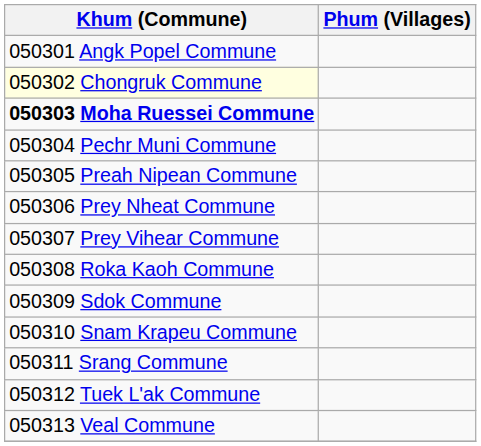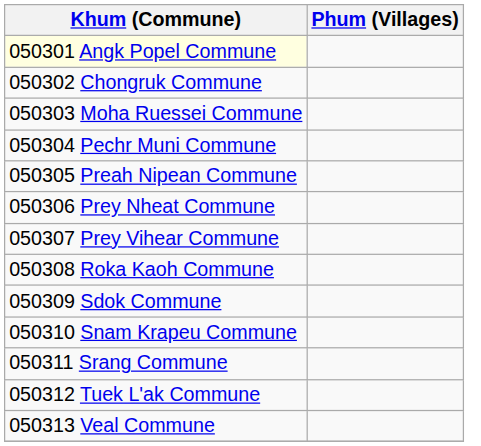050301 Angk Popel Commune | Khum (Commune): no background -> lightyellow background
050302 Chongruk Commune | Khum (Commune): lightyellow background -> no background
050303 Moha Ruessei Commune | Khum (Commune): bold -> normal
